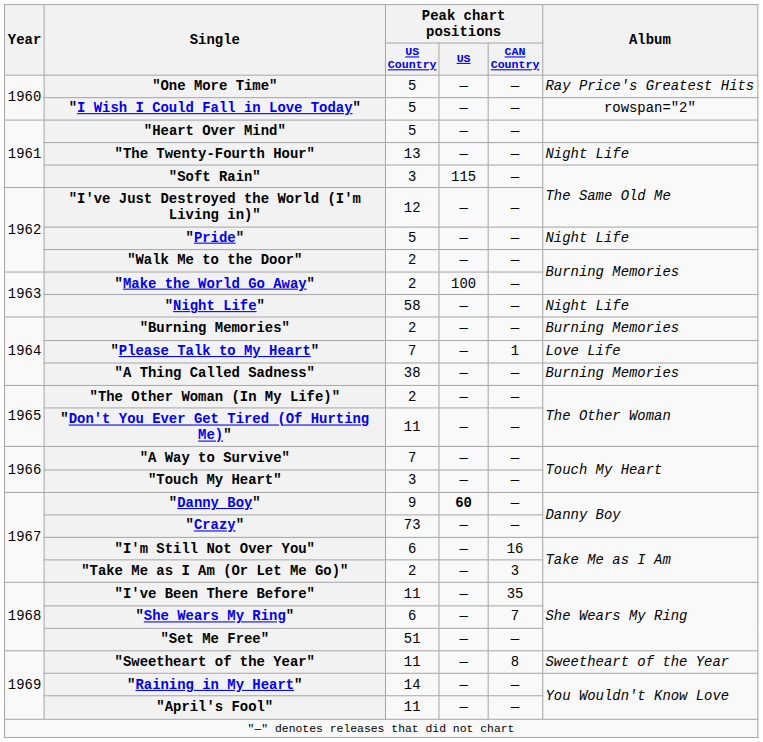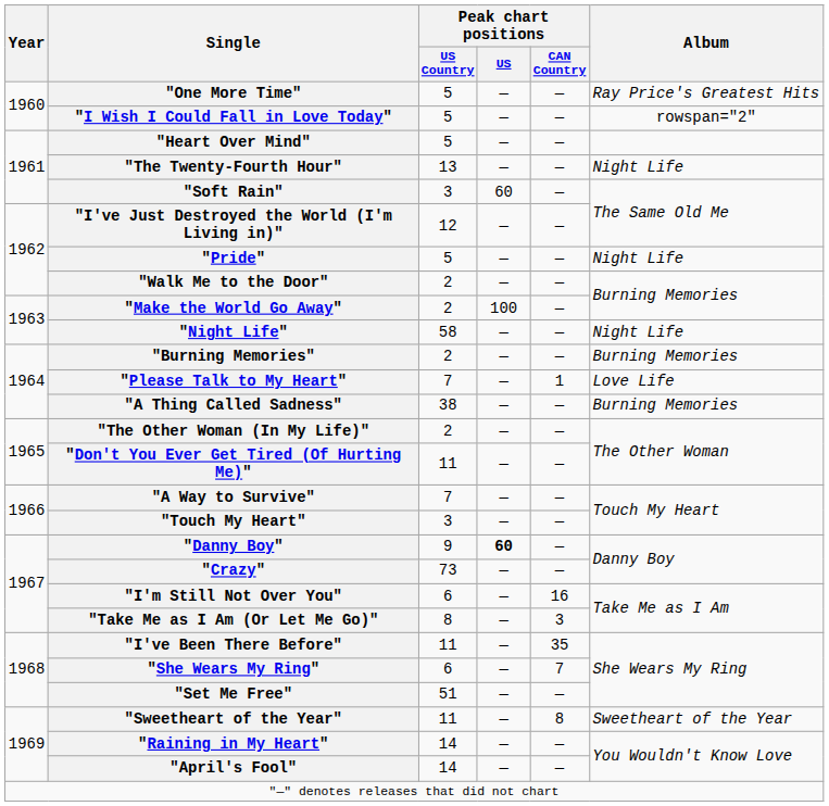"Soft Rain" | Peak chart positions / US: 115 -> 60
"Take Me as I Am (Or Let Me Go)" | Peak chart positions / US Country: 2 -> 8
"April's Fool" | Peak chart positions / US Country: 11 -> 14
